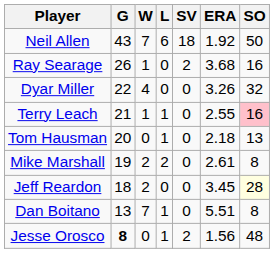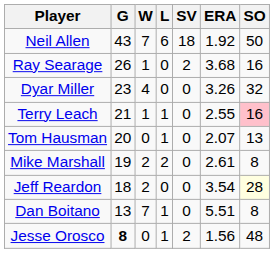Dyar Miller | G: 22 -> 23
Tom Hausman | ERA: 2.18 -> 2.07
Jeff Reardon | ERA: 3.45 -> 3.54
